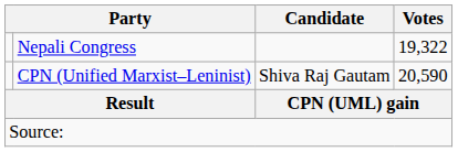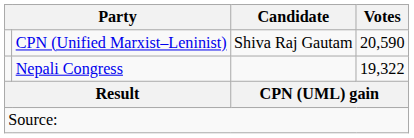rows swapped: CPN (Unified Marxist–Leninist) <-> Nepali Congress
